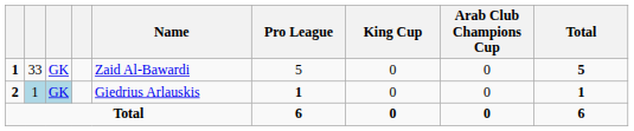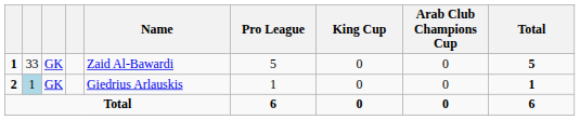2 | column 3: lightblue background -> no background
2 | Pro League: bold -> normal
